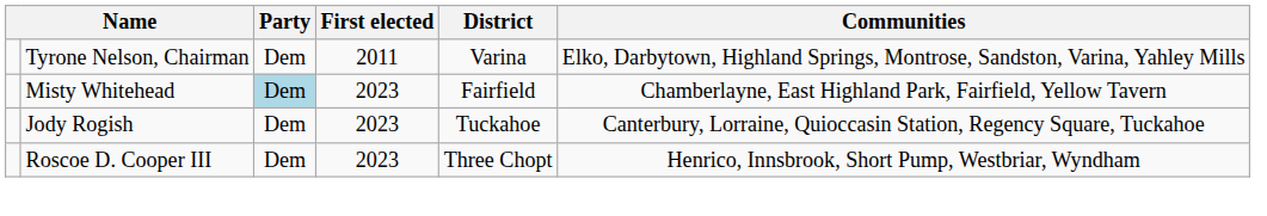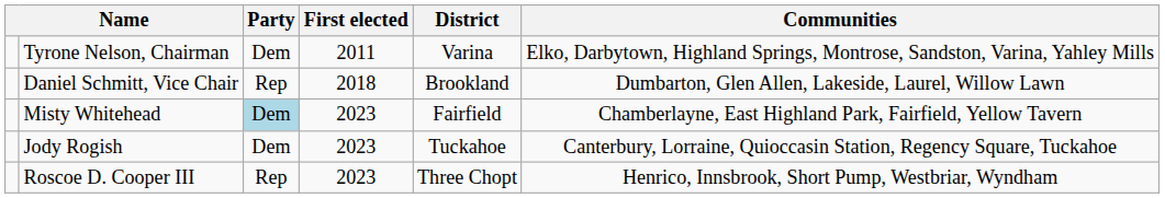+ row: Daniel Schmitt, Vice Chair | Rep | 2018 | Brookland | Dumbarton, Glen Allen, Lakeside, Laurel, Willow Lawn
Roscoe D. Cooper III | Party: Dem -> Rep
